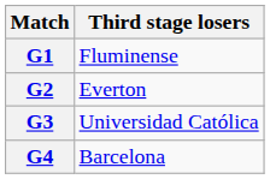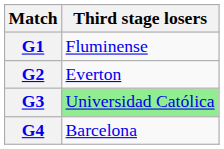G3 | Third stage losers: no background -> lightgreen background
